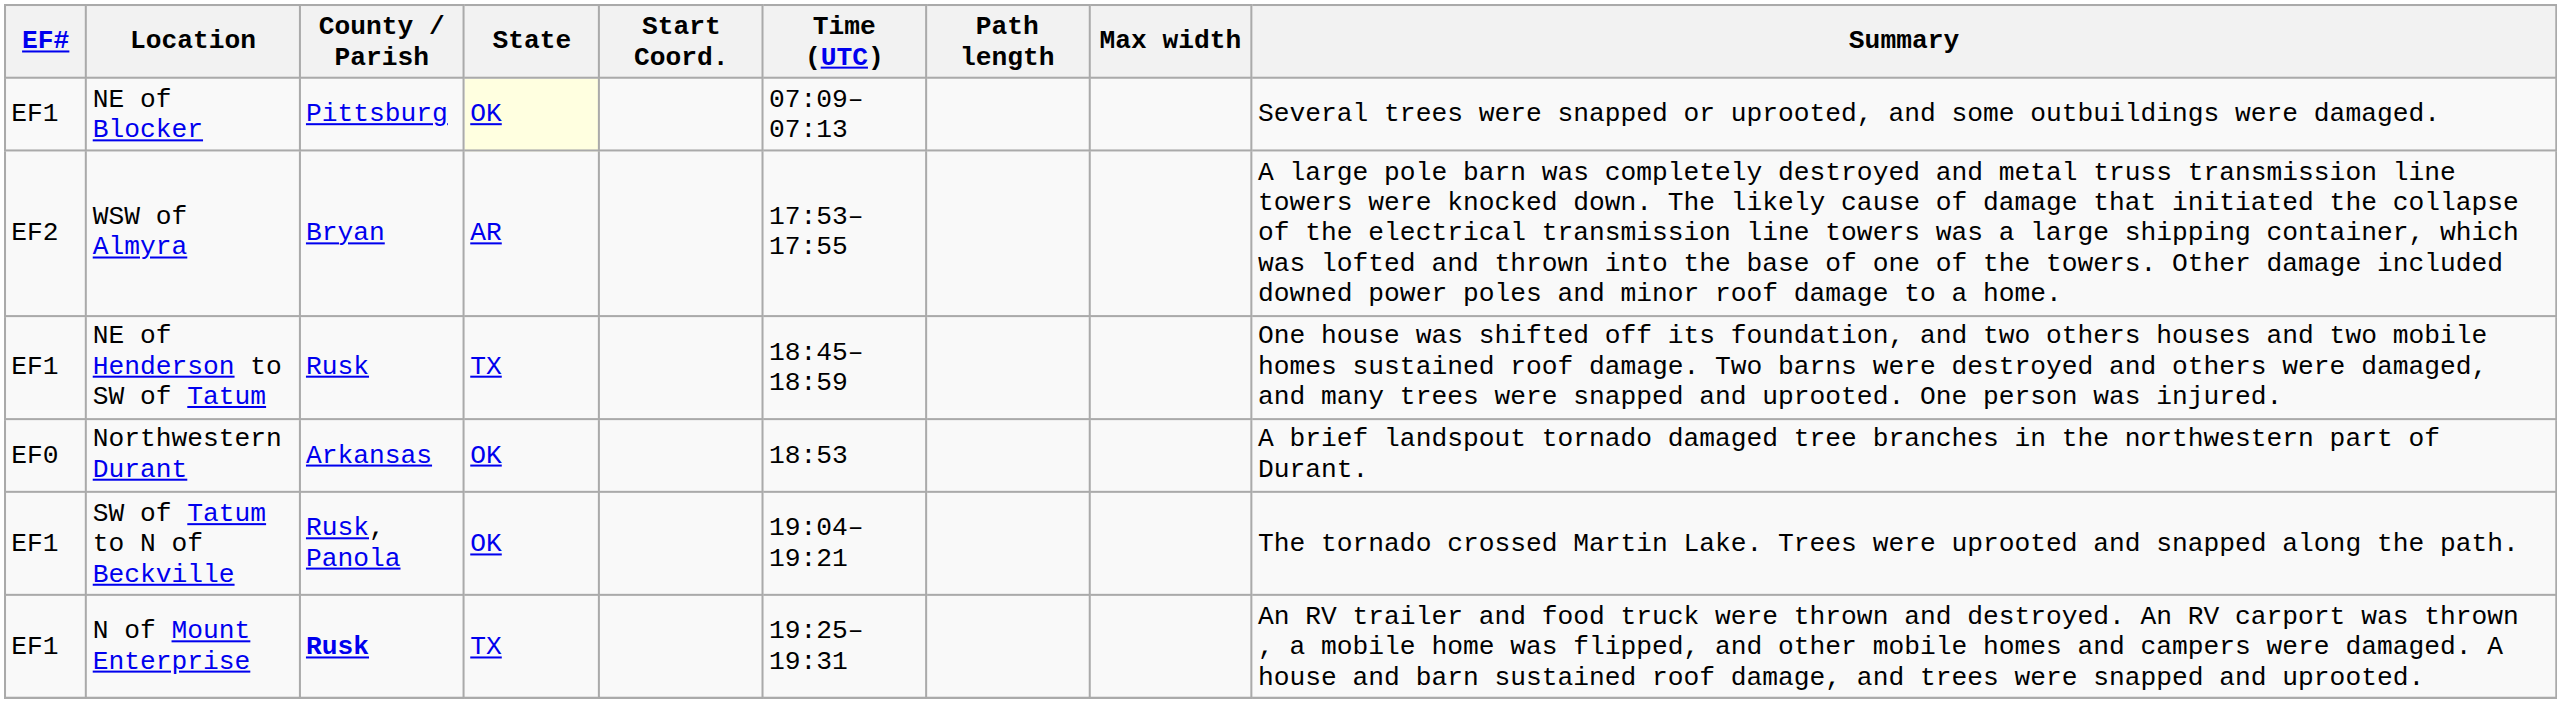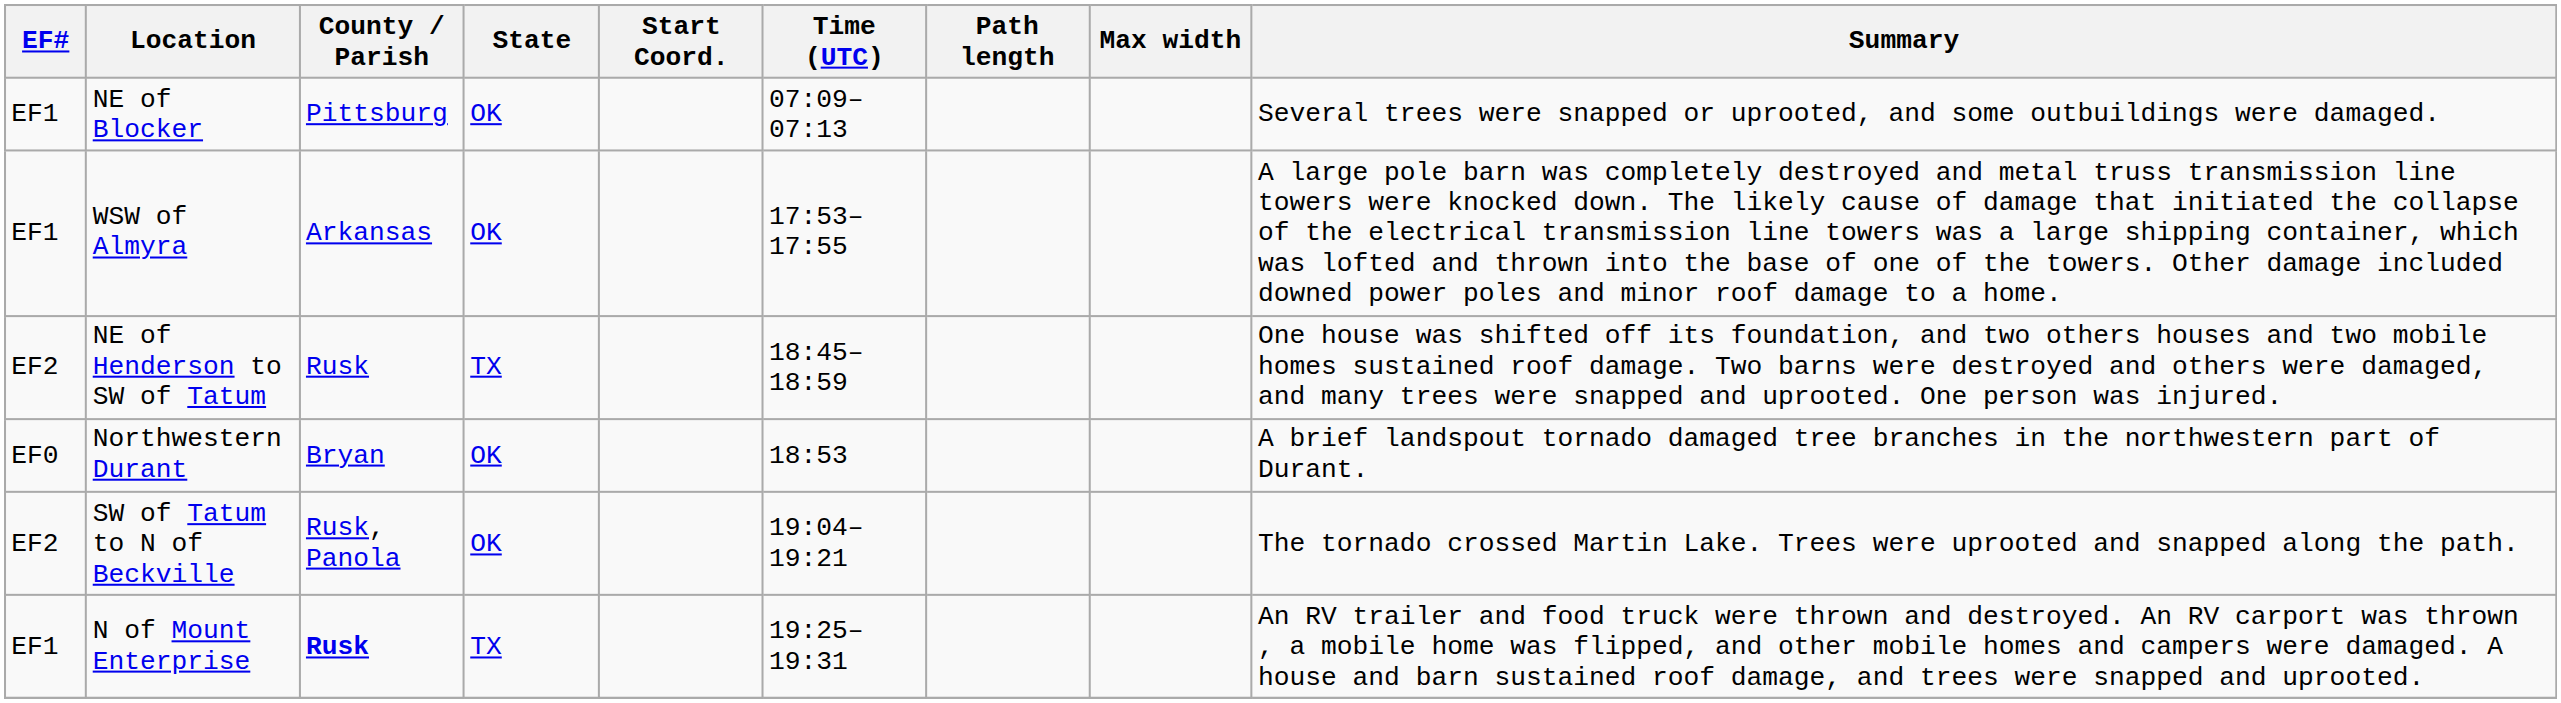NE of Blocker | State: lightyellow background -> no background
WSW of Almyra | EF#: EF2 -> EF1
WSW of Almyra | County / Parish: Bryan -> Arkansas
WSW of Almyra | State: AR -> OK
NE of Henderson to SW of Tatum | EF#: EF1 -> EF2
Northwestern Durant | County / Parish: Arkansas -> Bryan
SW of Tatum to N of Beckville | EF#: EF1 -> EF2
